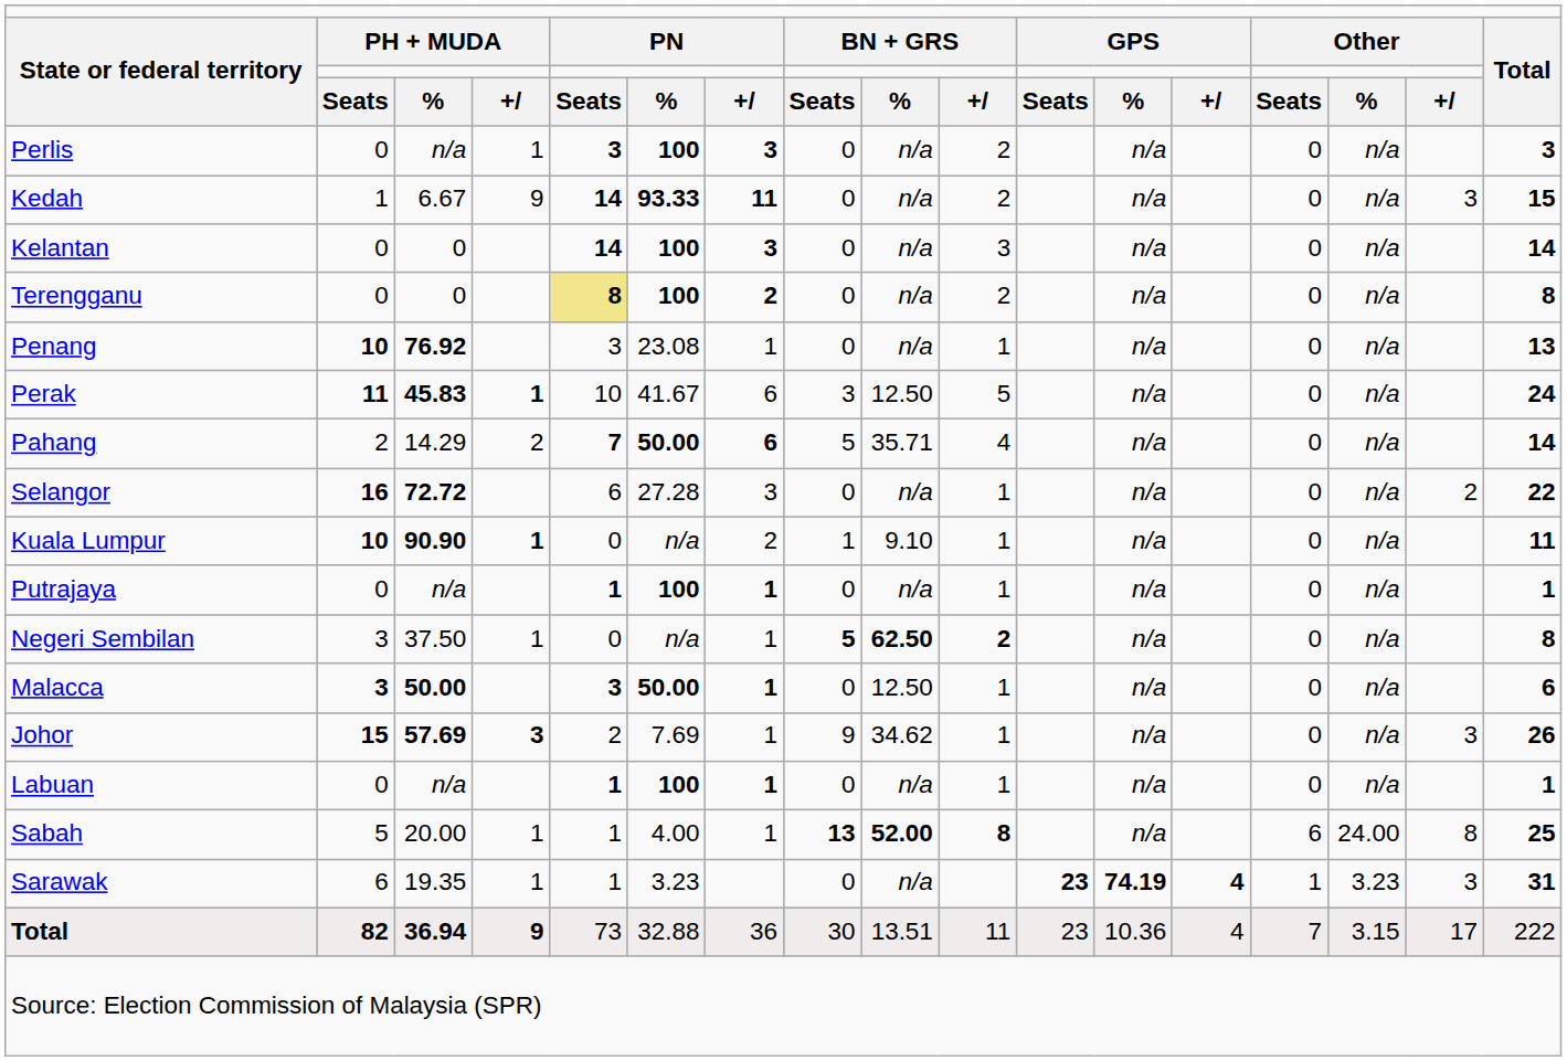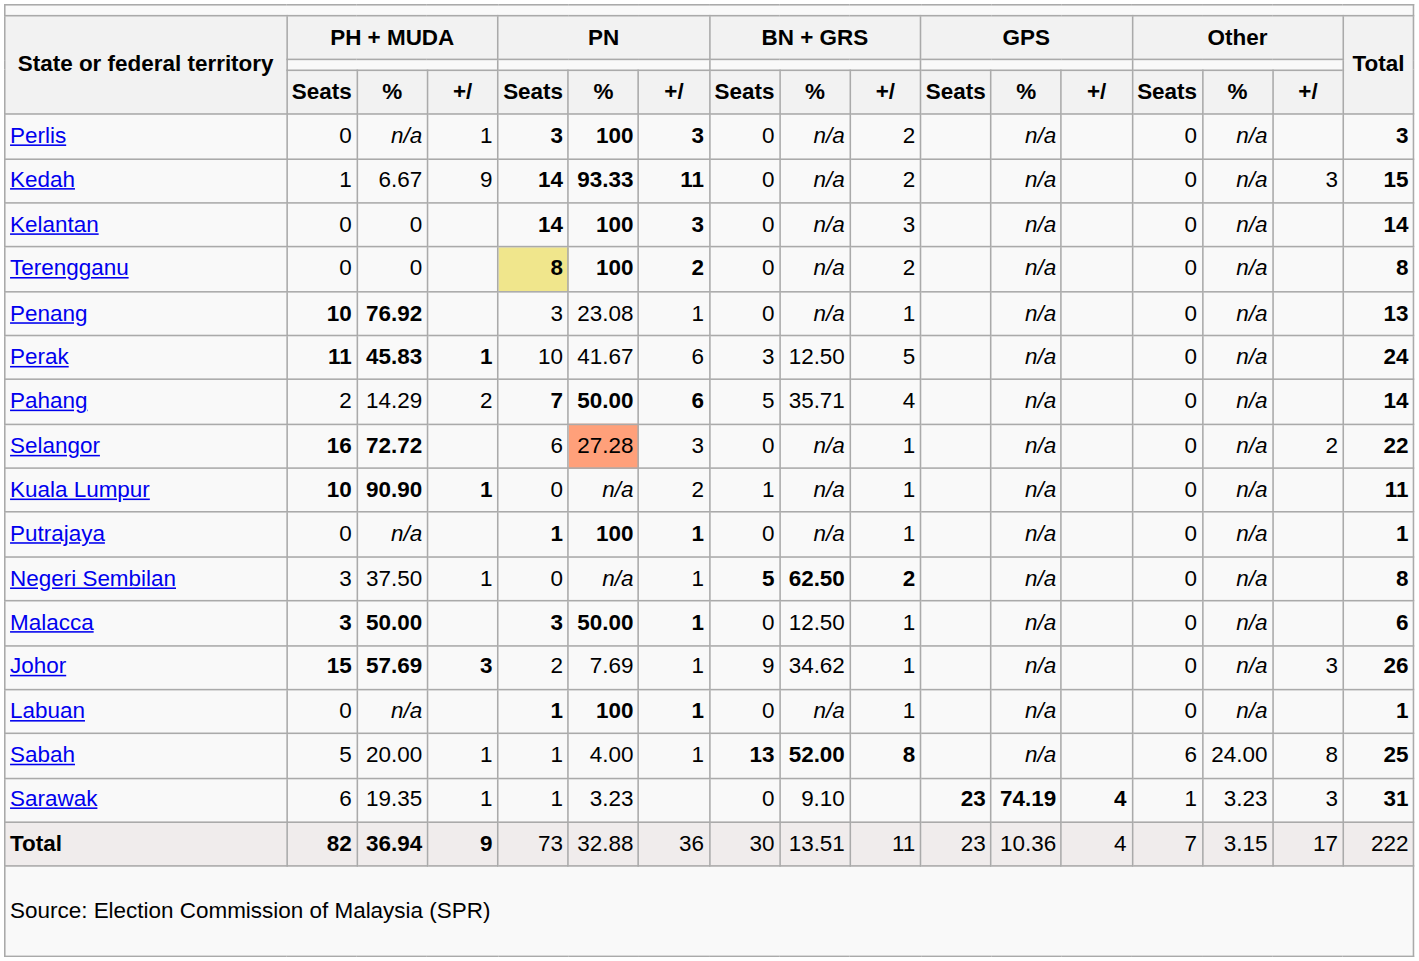Selangor | column 6: no background -> lightsalmon background
Kuala Lumpur | column 9: 9.10 -> n/a
Sarawak | column 9: n/a -> 9.10
